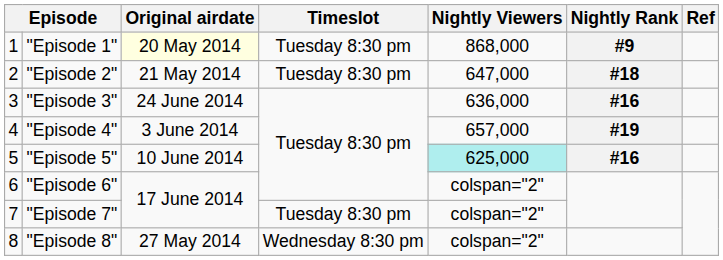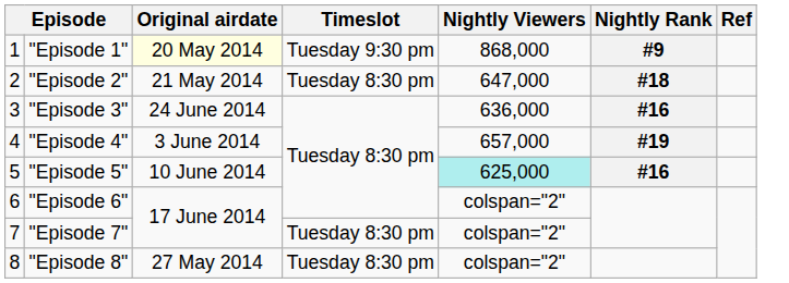"Episode 1" | Timeslot: Tuesday 8:30 pm -> Tuesday 9:30 pm
"Episode 8" | Timeslot: Wednesday 8:30 pm -> Tuesday 8:30 pm
